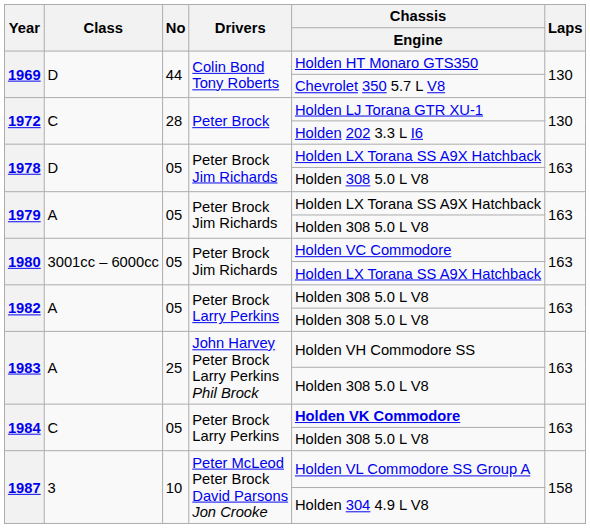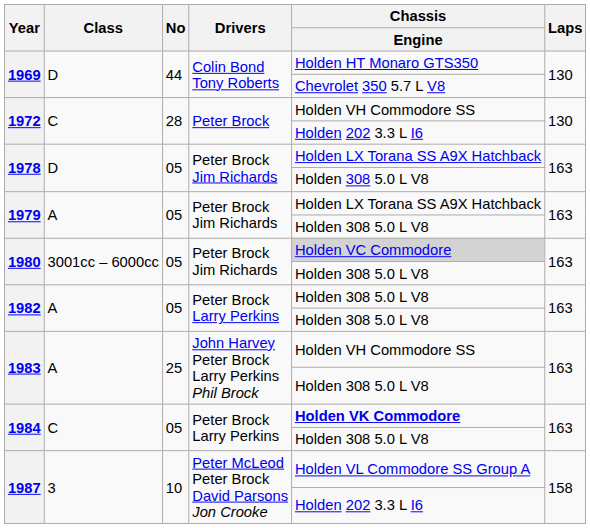row 5 | Chassis / Engine: Holden LJ Torana GTR XU-1 -> Holden VH Commodore SS
row 11 | Chassis / Engine: no background -> lightgrey background
row 12 | Chassis / Engine: Holden LX Torana SS A9X Hatchback -> Holden 308 5.0 L V8
row 20 | Chassis / Engine: Holden 304 4.9 L V8 -> Holden 202 3.3 L I6
